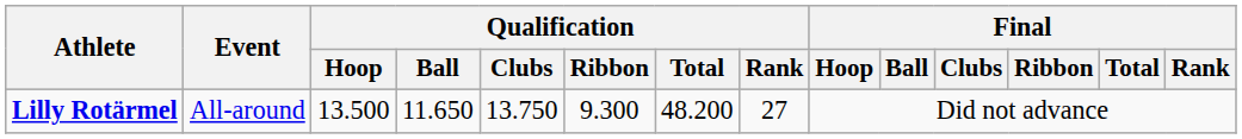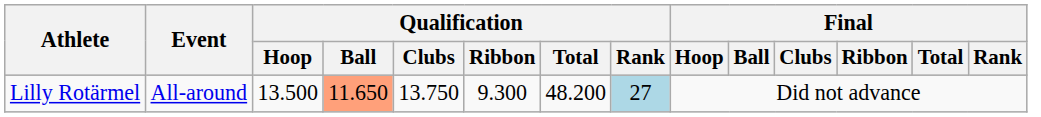row 3 | Athlete: bold -> normal
row 3 | Qualification / Ball: no background -> lightsalmon background
row 3 | Qualification / Rank: no background -> lightblue background
